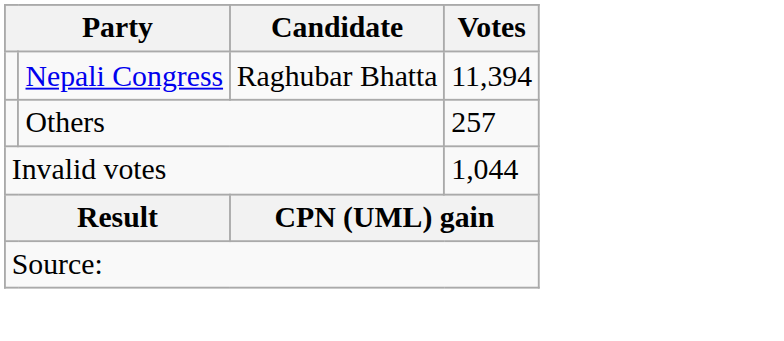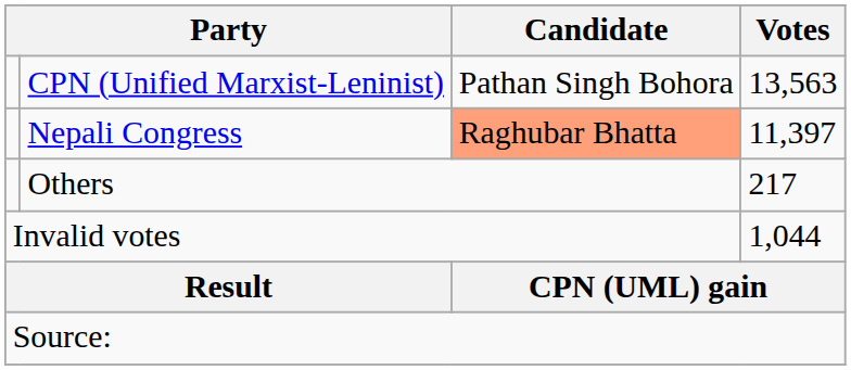+ row: CPN (Unified Marxist-Leninist) | Pathan Singh Bohora | 13,563
Nepali Congress | Candidate: no background -> lightsalmon background
Nepali Congress | Votes: 11,394 -> 11,397
Others | Votes: 257 -> 217
